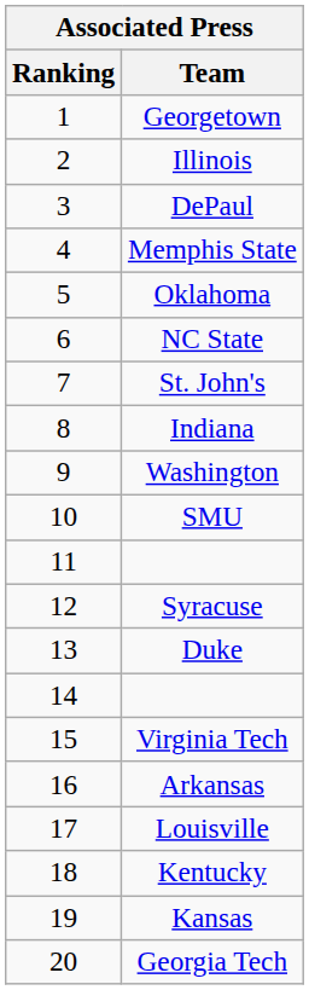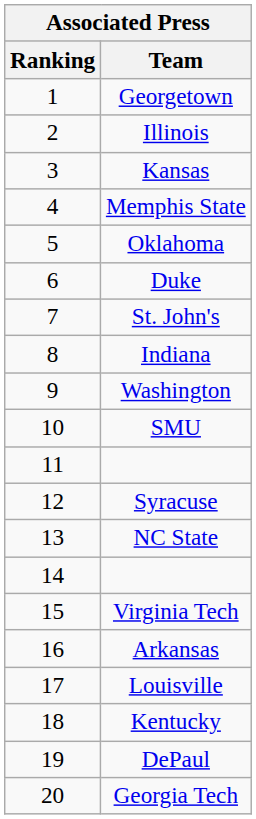row 5 | Team: DePaul -> Kansas
row 8 | Team: NC State -> Duke
row 15 | Team: Duke -> NC State
row 21 | Team: Kansas -> DePaul
